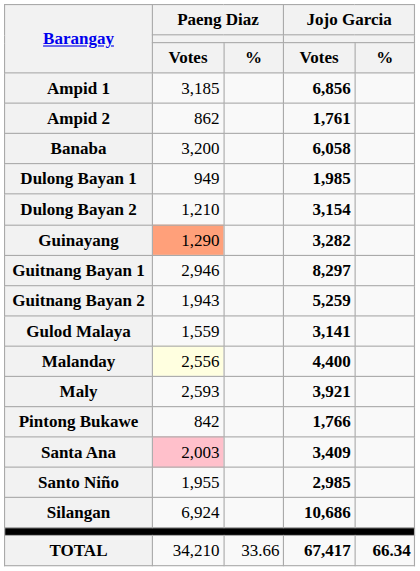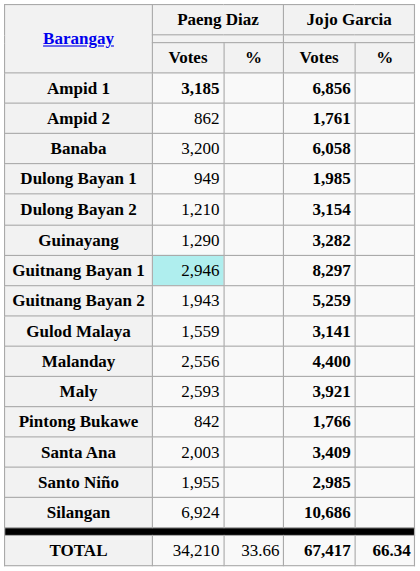Ampid 1 | Paeng Diaz / Votes: normal -> bold
Guinayang | Paeng Diaz / Votes: lightsalmon background -> no background
Guitnang Bayan 1 | Paeng Diaz / Votes: no background -> paleturquoise background
Malanday | Paeng Diaz / Votes: lightyellow background -> no background
Santa Ana | Paeng Diaz / Votes: pink background -> no background
